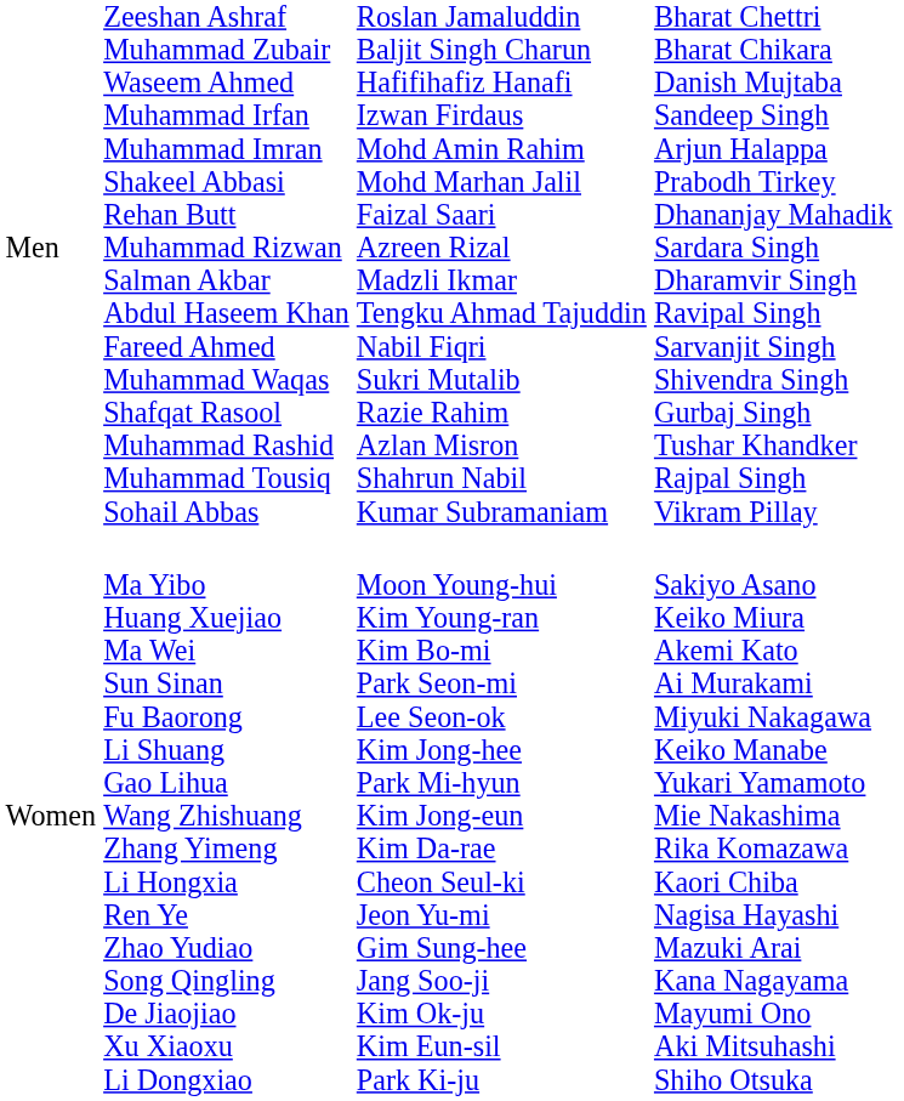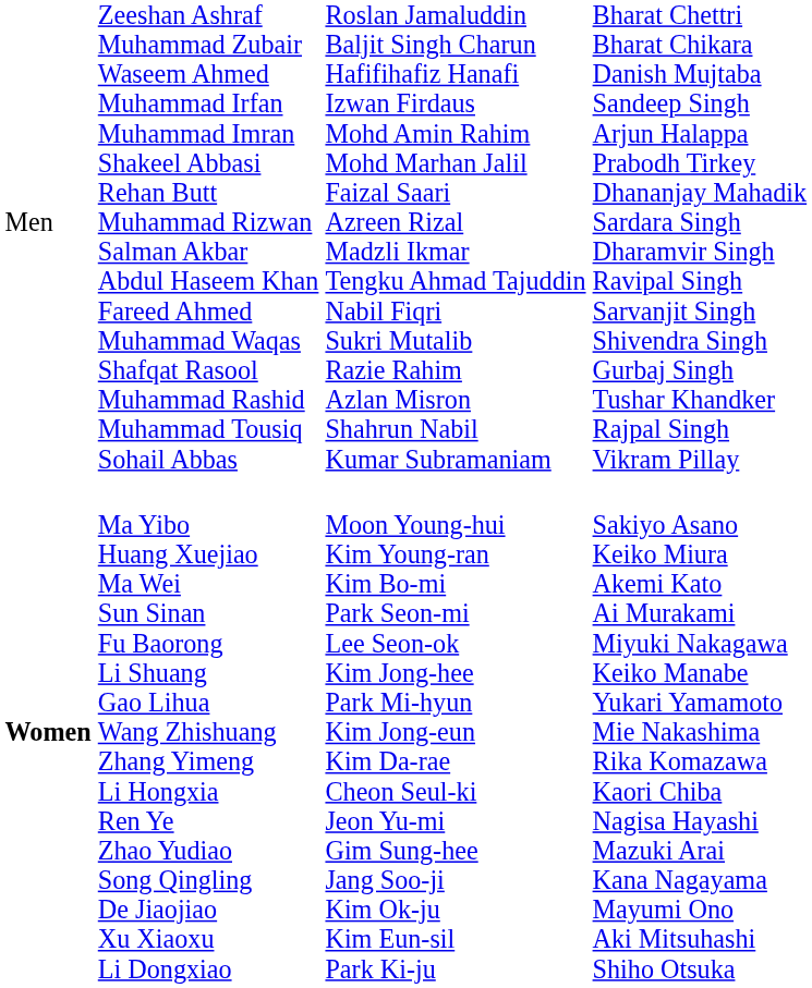Women | column 1: normal -> bold
